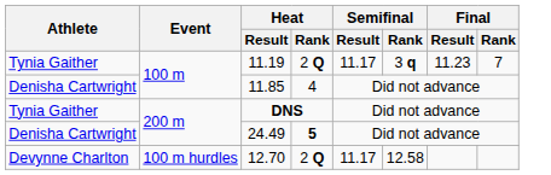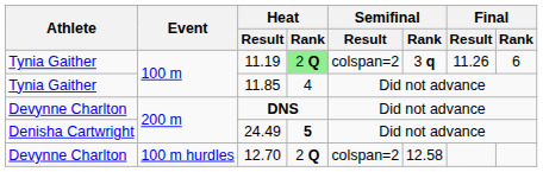11.19 | Heat / Rank: no background -> lightgreen background
11.19 | Semifinal / Result: 11.17 -> colspan=2
11.19 | Final / Result: 11.23 -> 11.26
11.19 | Final / Rank: 7 -> 6
11.85 | Athlete: Denisha Cartwright -> Tynia Gaither
DNS | Athlete: Tynia Gaither -> Devynne Charlton
12.70 | Semifinal / Result: 11.17 -> colspan=2
